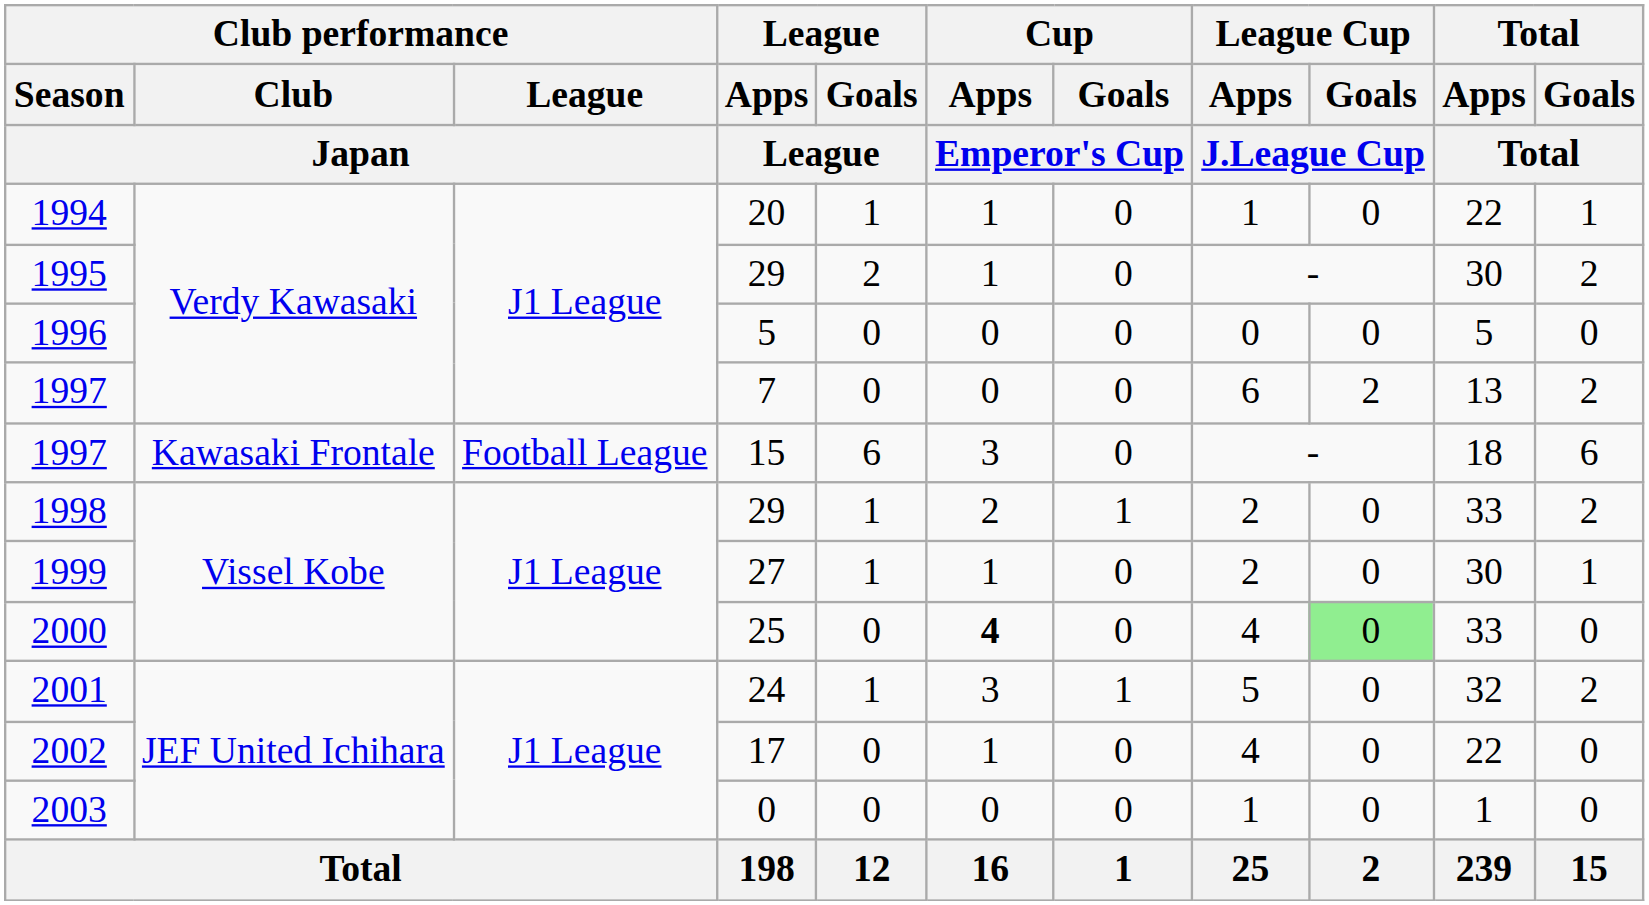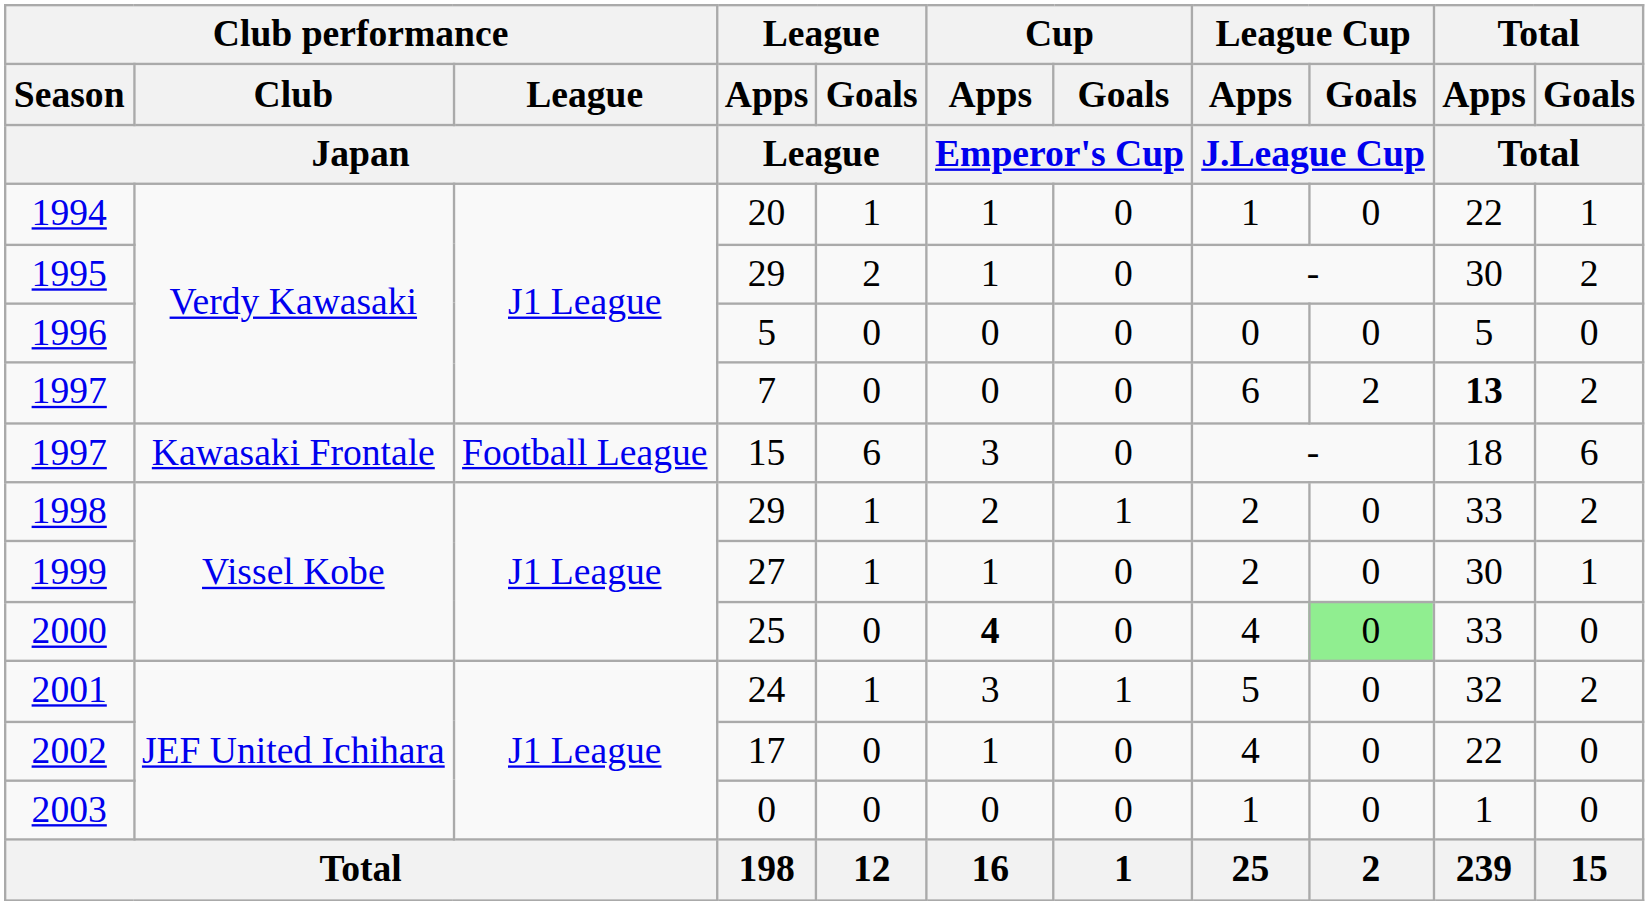1997 / 7 | Total / Apps / Total: normal -> bold
